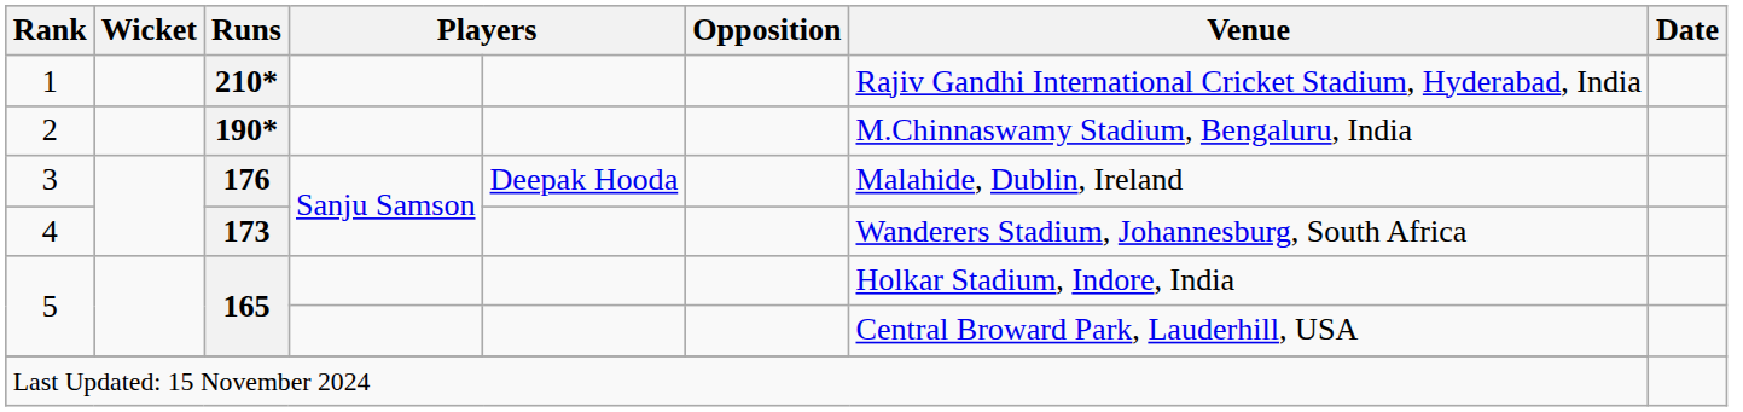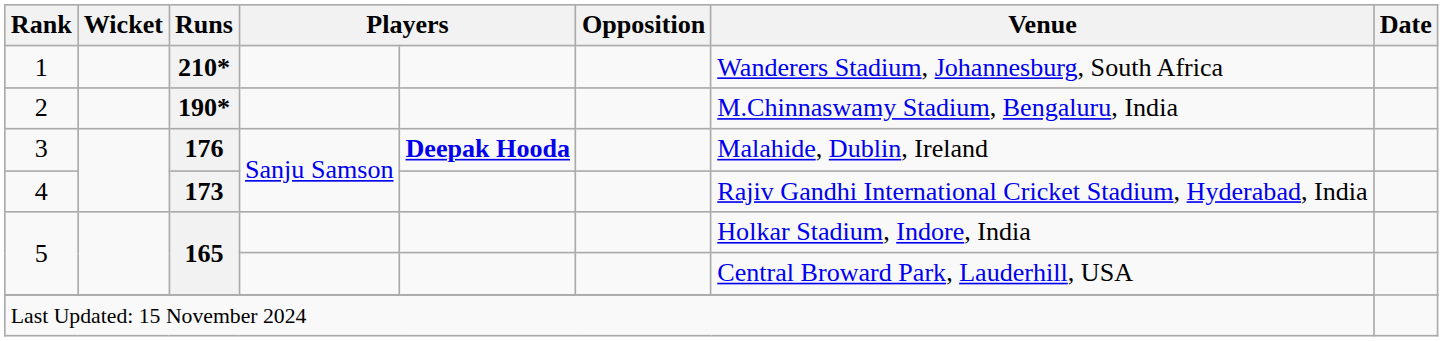1 | Venue: Rajiv Gandhi International Cricket Stadium, Hyderabad, India -> Wanderers Stadium, Johannesburg, South Africa
3 | column 5: normal -> bold
4 | Venue: Wanderers Stadium, Johannesburg, South Africa -> Rajiv Gandhi International Cricket Stadium, Hyderabad, India
